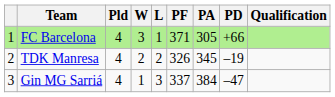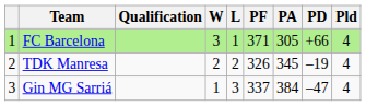columns swapped: Pld <-> Qualification
